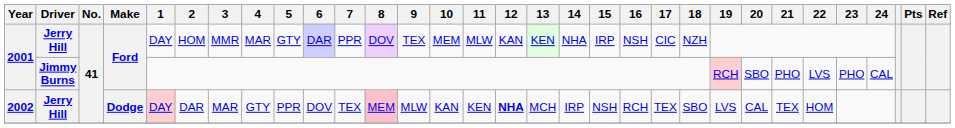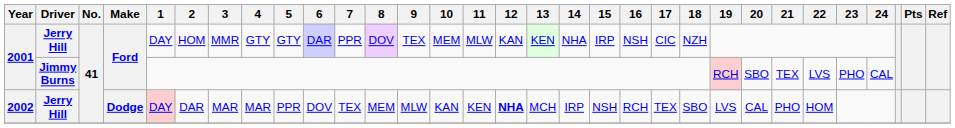2001 / Jerry Hill | 4: MAR -> GTY
2001 / Jimmy Burns | 21: PHO -> TEX
2002 | 4: GTY -> MAR
2002 | 8: pink background -> no background
2002 | 21: TEX -> PHO
